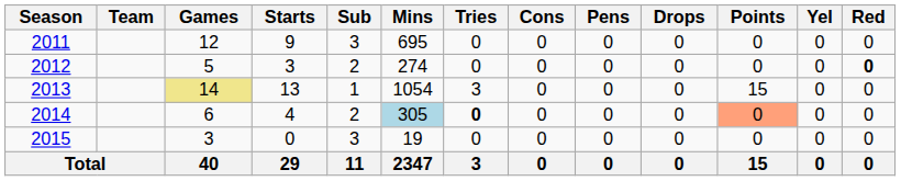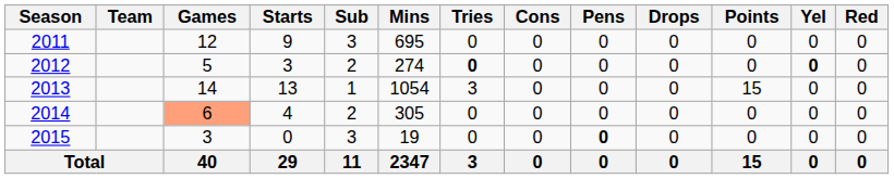2012 | Tries: normal -> bold
2012 | Yel: normal -> bold
2012 | Red: bold -> normal
2013 | Games: khaki background -> no background
2014 | Games: no background -> lightsalmon background
2014 | Mins: lightblue background -> no background
2014 | Tries: bold -> normal
2014 | Points: lightsalmon background -> no background
2015 | Pens: normal -> bold
